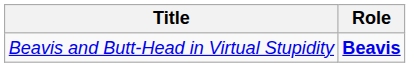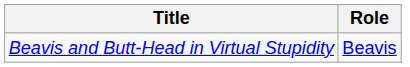Beavis and Butt-Head in Virtual Stupidity | Role: bold -> normal
